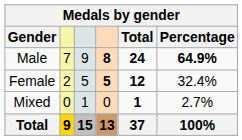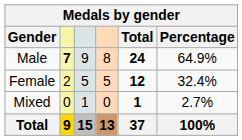Male | column 2: normal -> bold
Male | column 4: bold -> normal
Male | Percentage: bold -> normal
Female | column 4: bold -> normal
